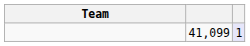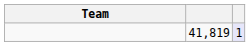row 2 | column 2: 41,099 -> 41,819
